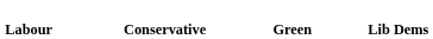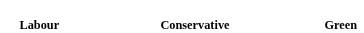- column: 8 | Lib Dems
